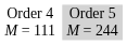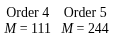Order 4 M = 111 | column 2: lightgrey background -> no background
